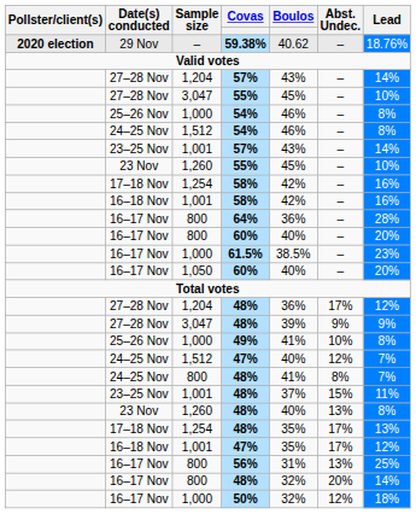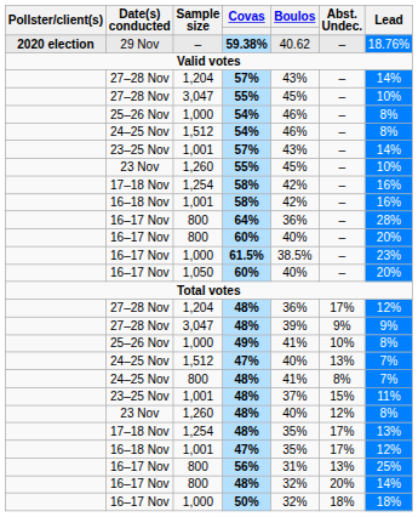1,512 / 47% | Abst. Undec.: 12% -> 13%
1,260 / 48% | Abst. Undec.: 13% -> 12%
50% | Abst. Undec.: 12% -> 18%
